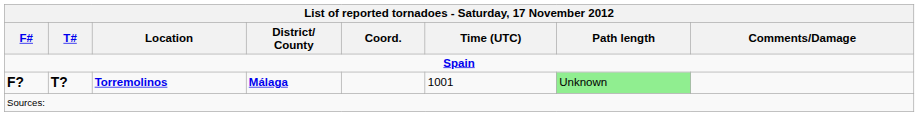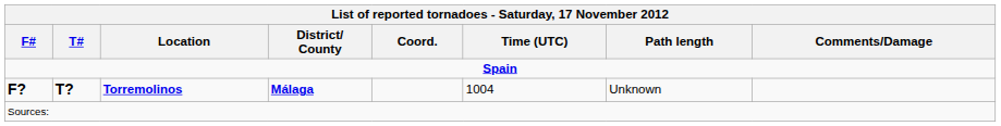F? | Time (UTC): 1001 -> 1004
F? | Path length: lightgreen background -> no background
